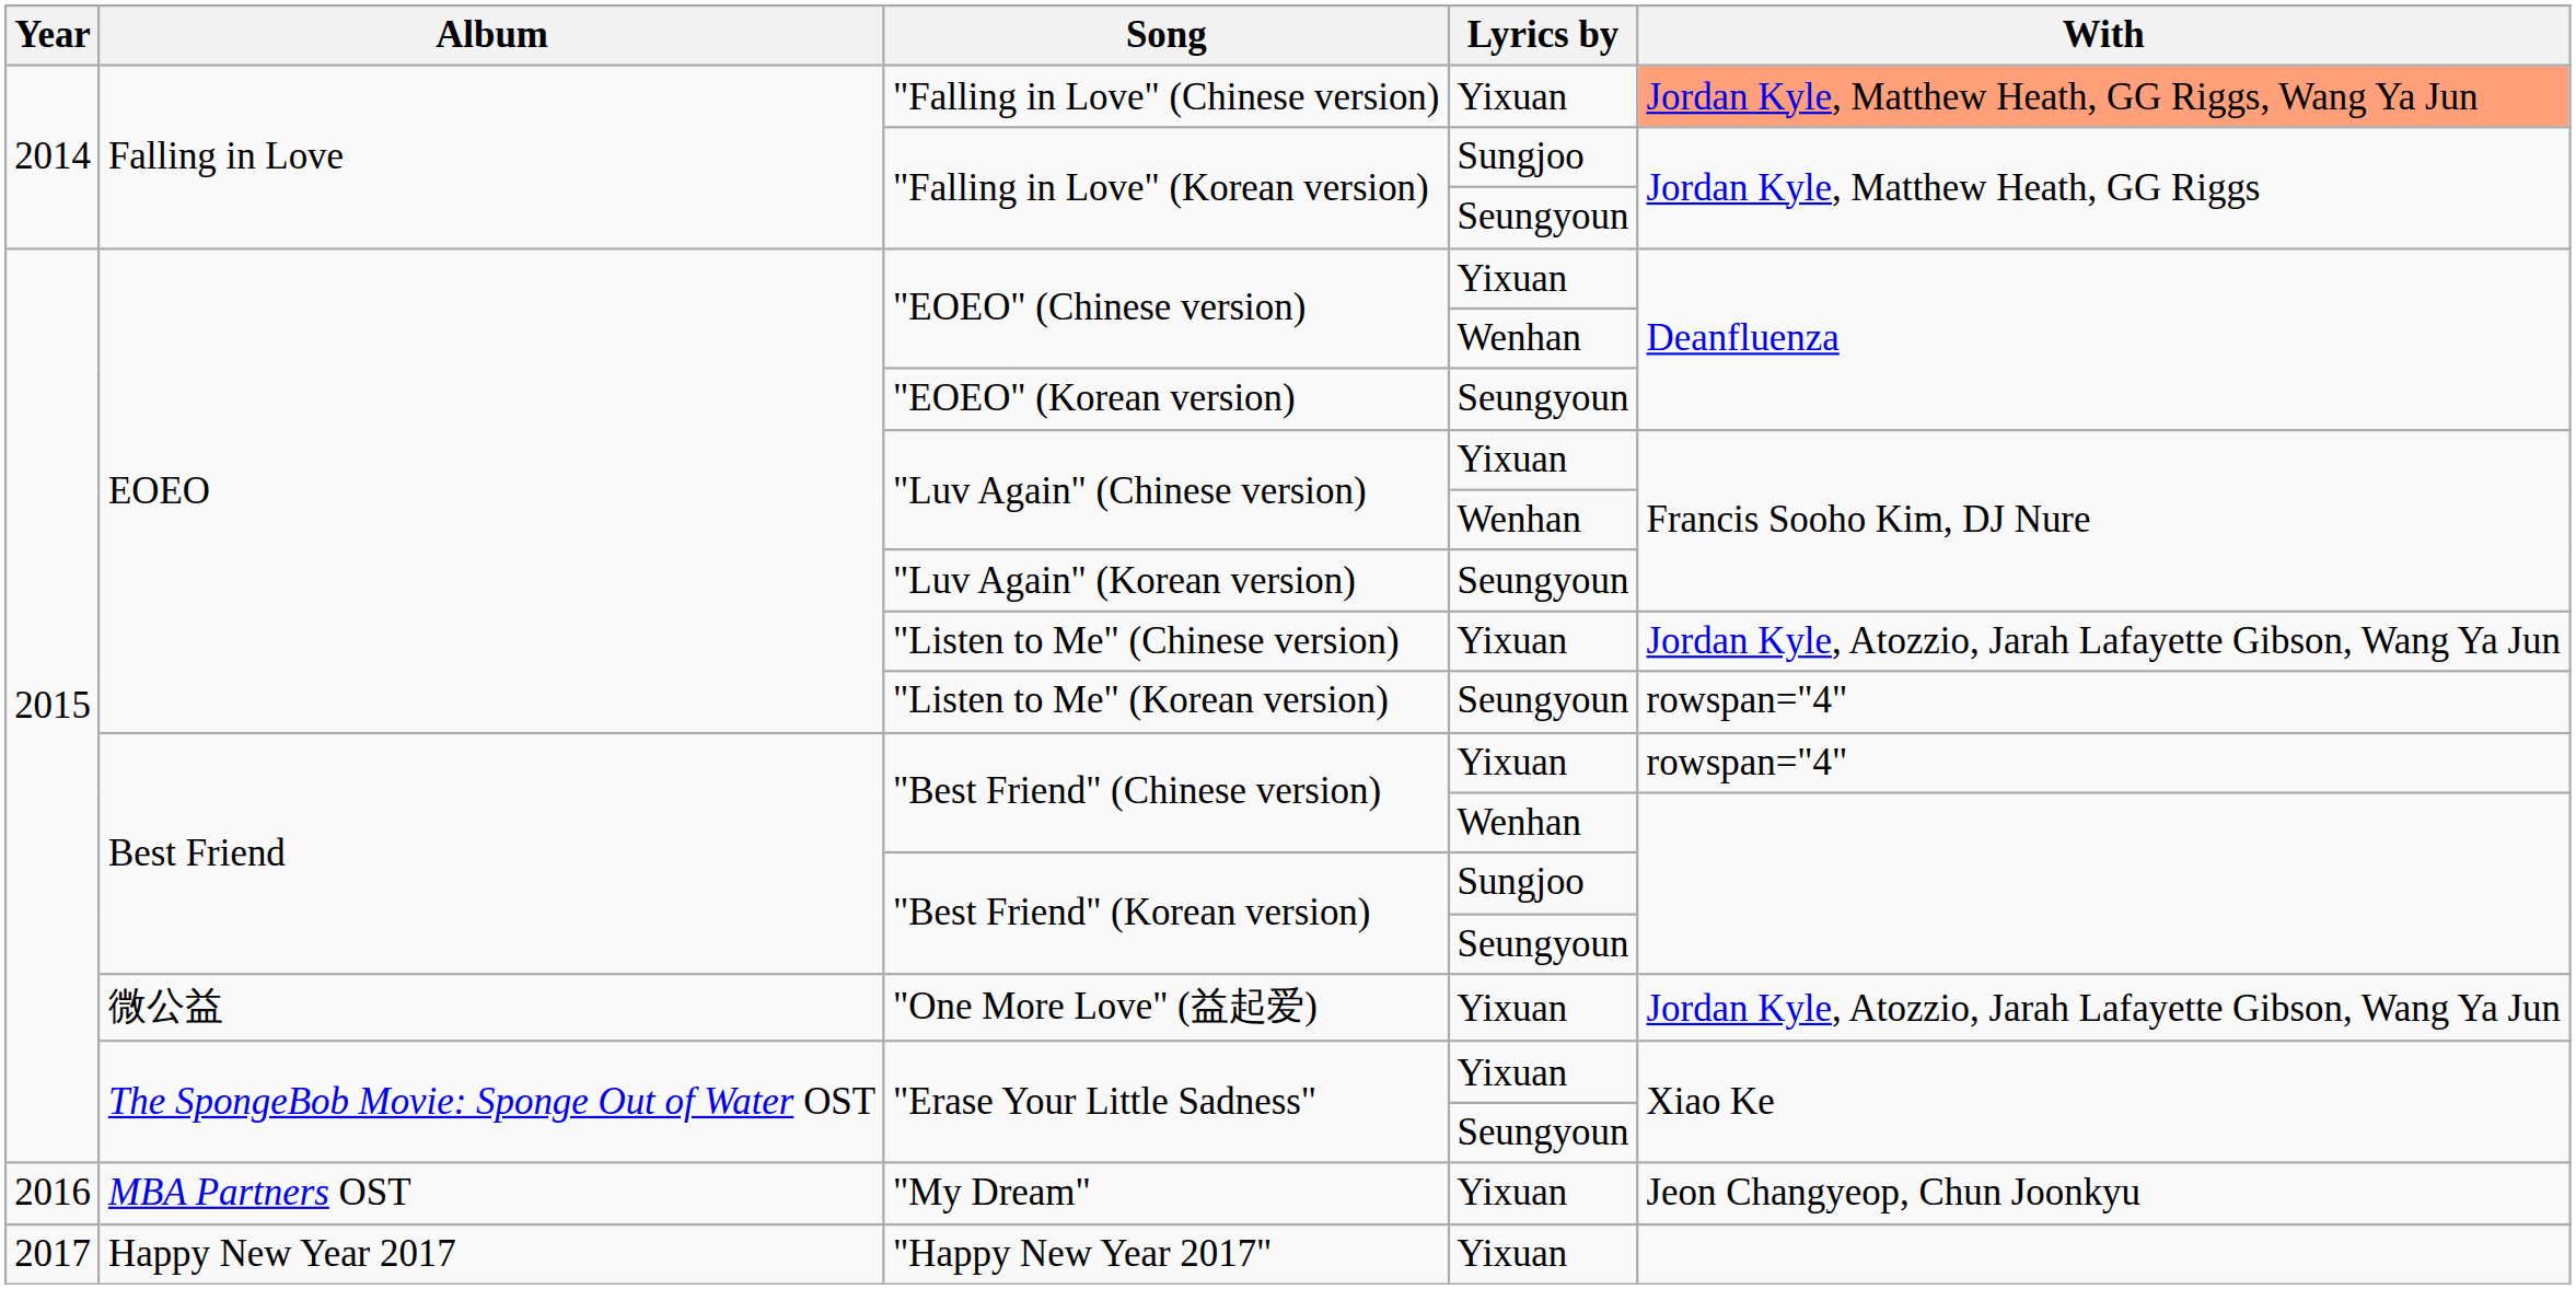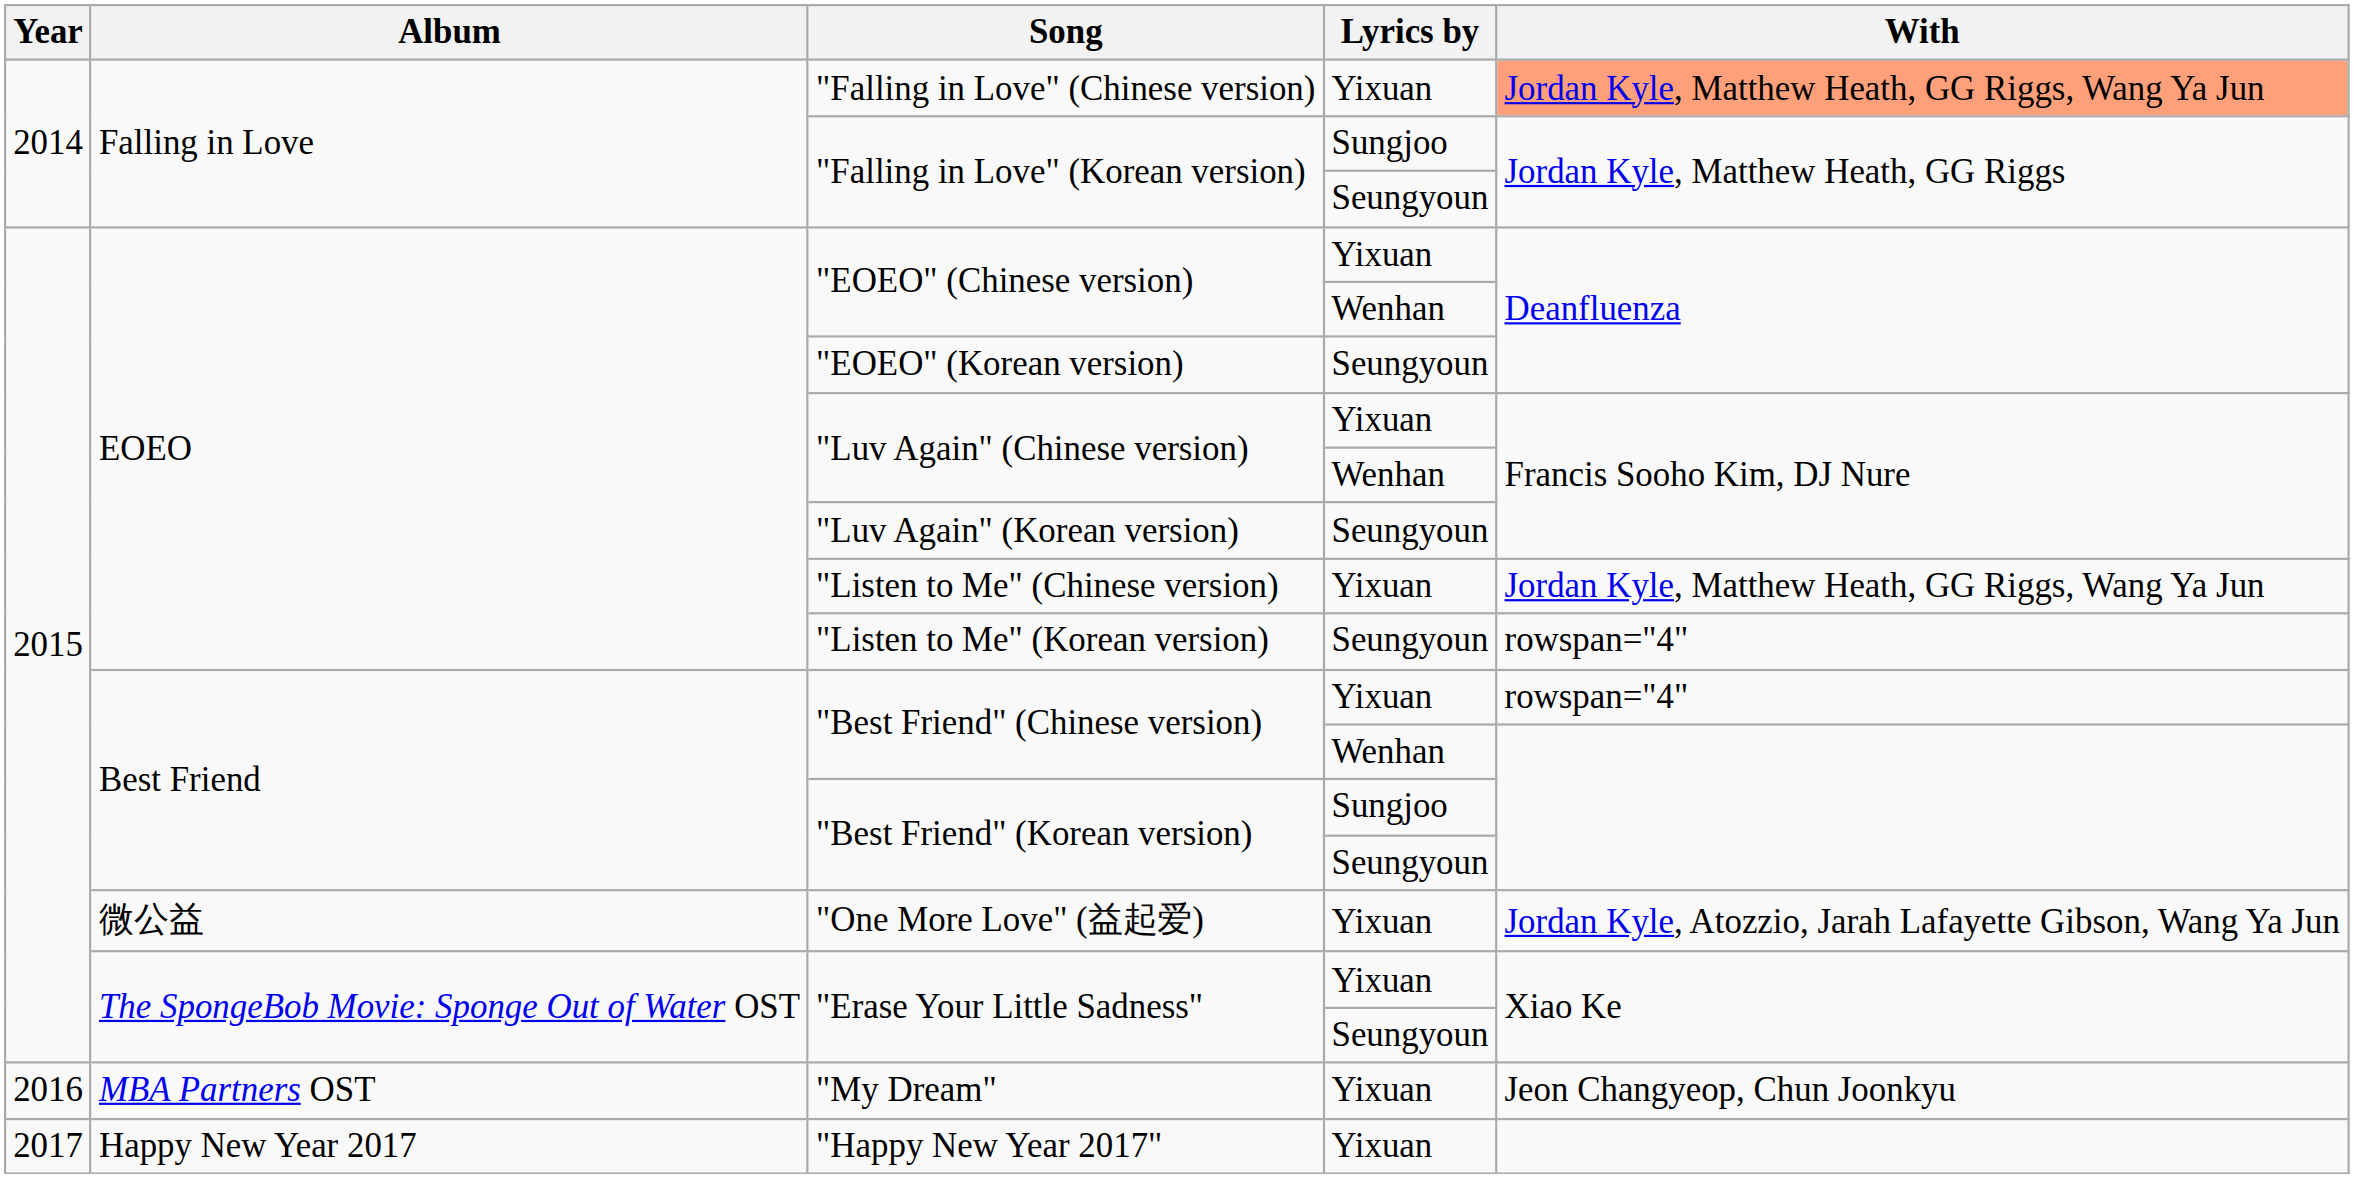"Listen to Me" (Chinese version) | With: Jordan Kyle, Atozzio, Jarah Lafayette Gibson, Wang Ya Jun -> Jordan Kyle, Matthew Heath, GG Riggs, Wang Ya Jun
